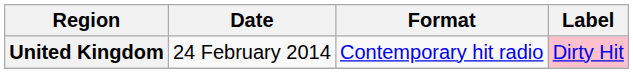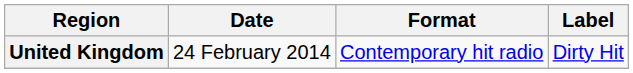United Kingdom | Label: pink background -> no background
